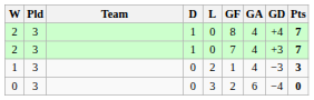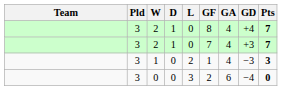columns swapped: Team <-> W
